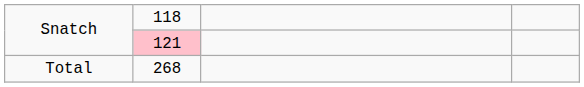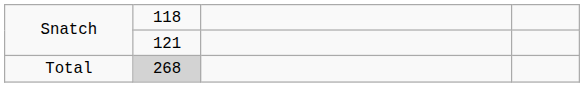Snatch / 121 | column 2: pink background -> no background
Total | column 2: no background -> lightgrey background
